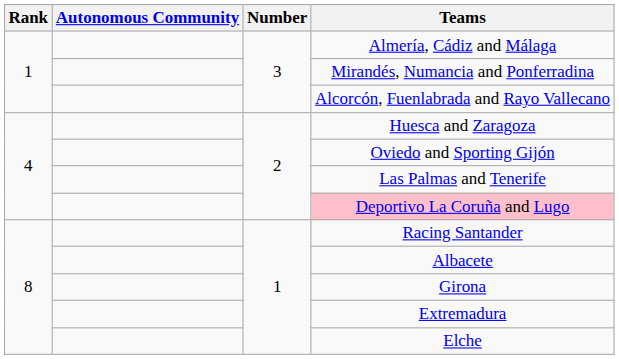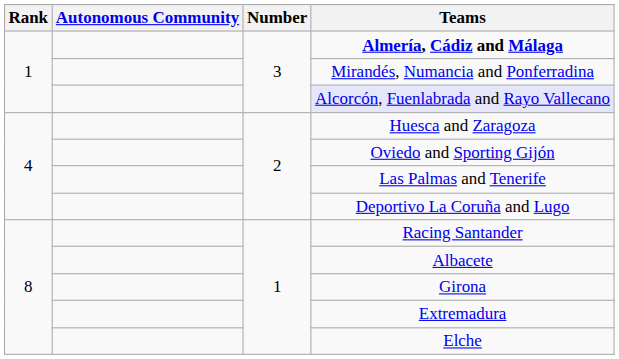Almería, Cádiz and Málaga | Teams: normal -> bold
Alcorcón, Fuenlabrada and Rayo Vallecano | Teams: no background -> lavender background
Deportivo La Coruña and Lugo | Teams: pink background -> no background
